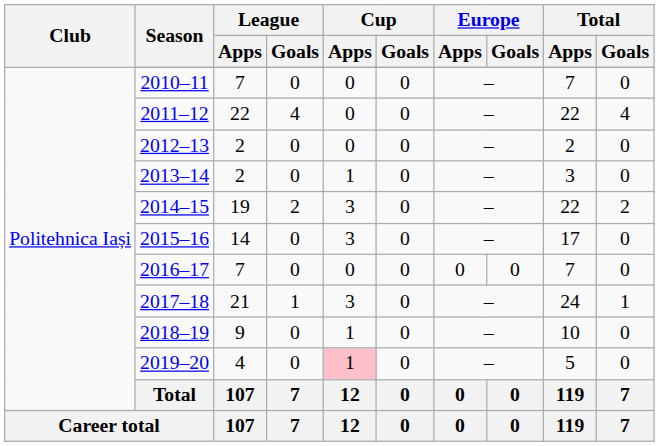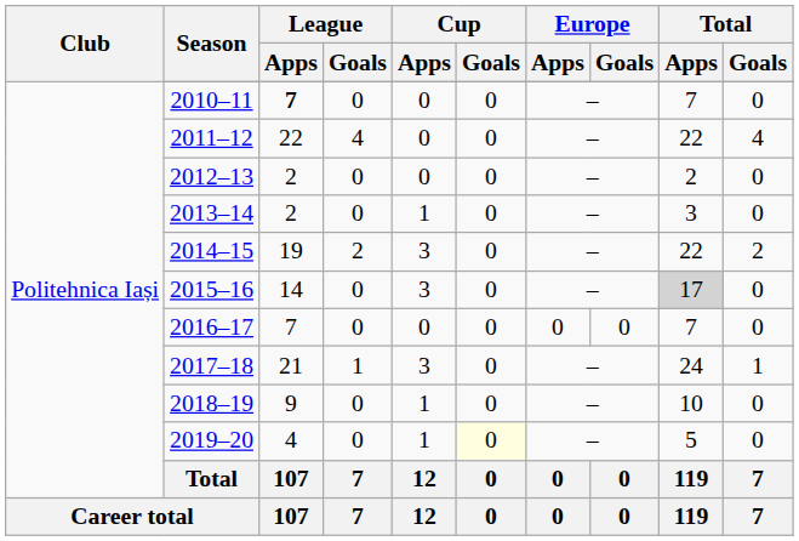2010–11 | League / Apps: normal -> bold
2015–16 | Total / Apps: no background -> lightgrey background
2019–20 | Cup / Apps: pink background -> no background
2019–20 | Cup / Goals: no background -> lightyellow background
